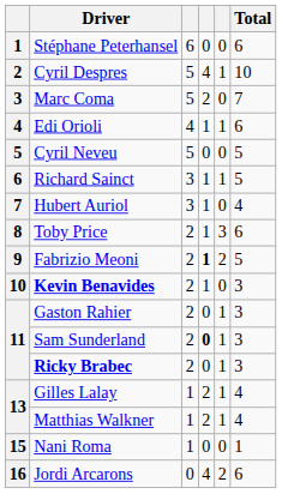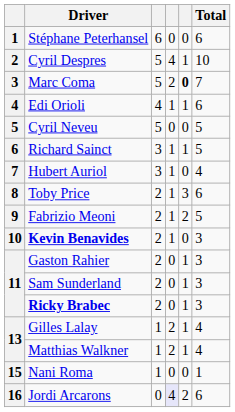Marc Coma | column 5: normal -> bold
Fabrizio Meoni | column 4: bold -> normal
Sam Sunderland | column 4: bold -> normal
Jordi Arcarons | column 4: no background -> lavender background
